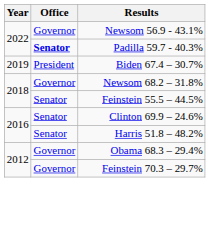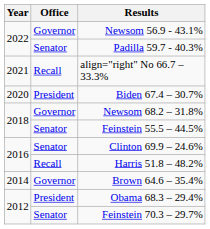Padilla 59.7 - 40.3% | Office: bold -> normal
+ row: 2021 | Recall | align="right" No 66.7 – 33.3%
Biden 67.4 – 30.7% | Year: 2019 -> 2020
Harris 51.8 – 48.2% | Office: Senator -> Recall
+ row: 2014 | Governor | Brown 64.6 – 35.4%
Obama 68.3 – 29.4% | Office: Governor -> President
Feinstein 70.3 – 29.7% | Office: Governor -> Senator
